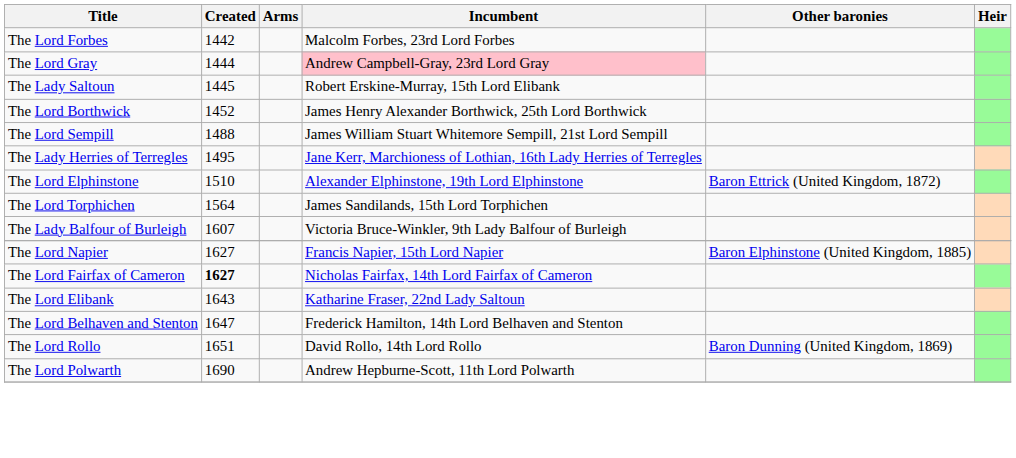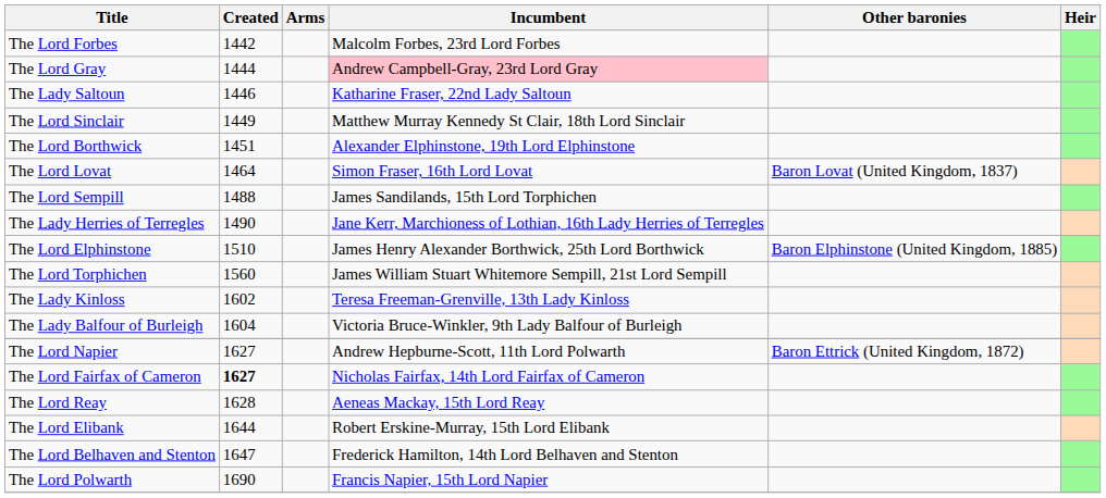The Lady Saltoun | Created: 1445 -> 1446
The Lady Saltoun | Incumbent: Robert Erskine-Murray, 15th Lord Elibank -> Katharine Fraser, 22nd Lady Saltoun
+ row: The Lord Sinclair | 1449 | Matthew Murray Kennedy St Clair, 18th Lord Sinclair
The Lord Borthwick | Created: 1452 -> 1451
The Lord Borthwick | Incumbent: James Henry Alexander Borthwick, 25th Lord Borthwick -> Alexander Elphinstone, 19th Lord Elphinstone
+ row: The Lord Lovat | 1464 | Simon Fraser, 16th Lord Lovat | Baron Lovat (United Kingdom, 1837)
The Lord Sempill | Incumbent: James William Stuart Whitemore Sempill, 21st Lord Sempill -> James Sandilands, 15th Lord Torphichen
The Lady Herries of Terregles | Created: 1495 -> 1490
The Lord Elphinstone | Incumbent: Alexander Elphinstone, 19th Lord Elphinstone -> James Henry Alexander Borthwick, 25th Lord Borthwick
The Lord Elphinstone | Other baronies: Baron Ettrick (United Kingdom, 1872) -> Baron Elphinstone (United Kingdom, 1885)
The Lord Torphichen | Created: 1564 -> 1560
The Lord Torphichen | Incumbent: James Sandilands, 15th Lord Torphichen -> James William Stuart Whitemore Sempill, 21st Lord Sempill
+ row: The Lady Kinloss | 1602 | Teresa Freeman-Grenville, 13th Lady Kinloss
The Lady Balfour of Burleigh | Created: 1607 -> 1604
The Lord Napier | Incumbent: Francis Napier, 15th Lord Napier -> Andrew Hepburne-Scott, 11th Lord Polwarth
The Lord Napier | Other baronies: Baron Elphinstone (United Kingdom, 1885) -> Baron Ettrick (United Kingdom, 1872)
+ row: The Lord Reay | 1628 | Aeneas Mackay, 15th Lord Reay
The Lord Elibank | Created: 1643 -> 1644
The Lord Elibank | Incumbent: Katharine Fraser, 22nd Lady Saltoun -> Robert Erskine-Murray, 15th Lord Elibank
- row: The Lord Rollo | 1651 | David Rollo, 14th Lord Rollo | Baron Dunning (United Kingdom, 1869)
The Lord Polwarth | Incumbent: Andrew Hepburne-Scott, 11th Lord Polwarth -> Francis Napier, 15th Lord Napier
